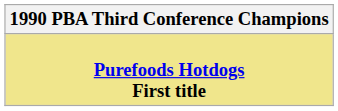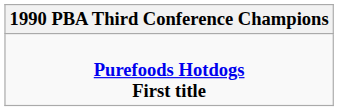row 2 | column 1: khaki background -> no background
